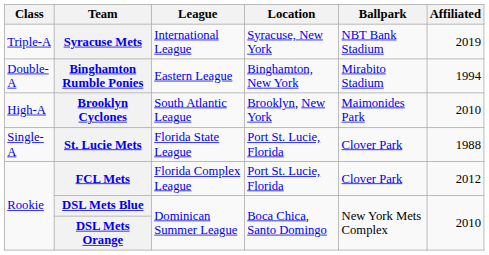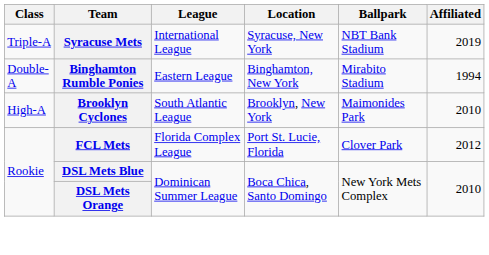- row: Single-A | St. Lucie Mets | Florida State League | Port St. Lucie, Florida | Clover Park | 1988
